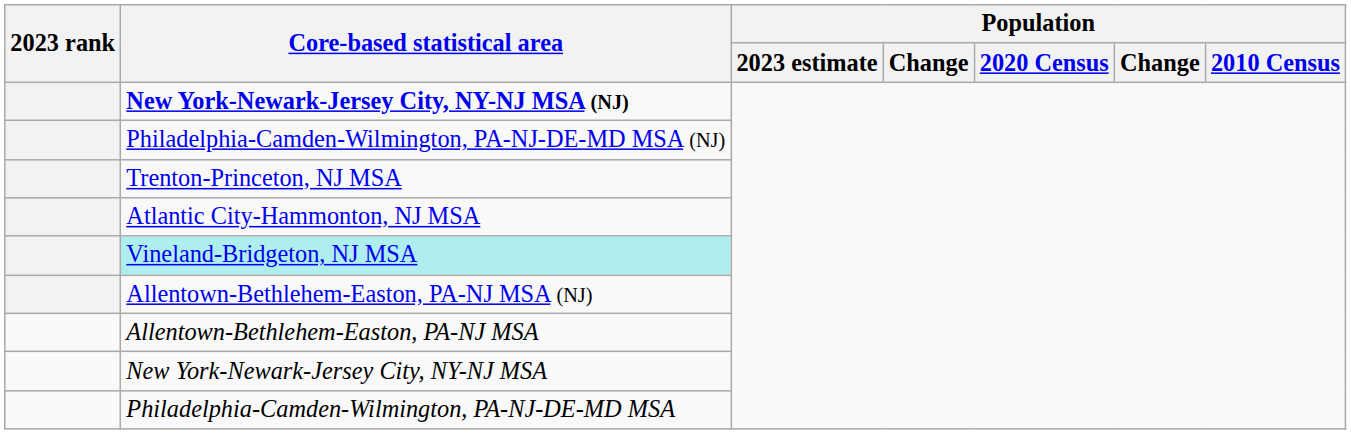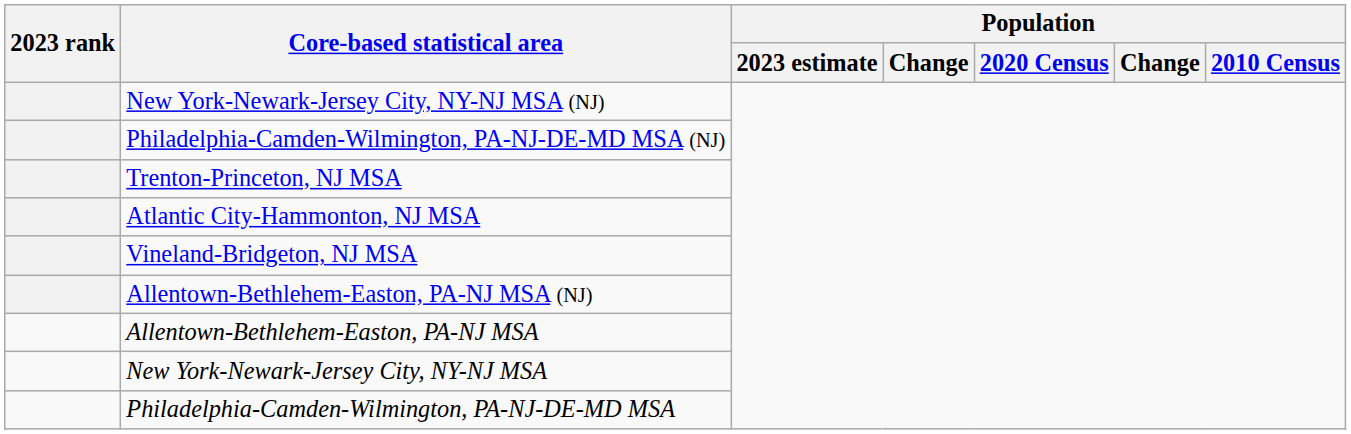New York-Newark-Jersey City, NY-NJ MSA (NJ) | Core-based statistical area: bold -> normal
Vineland-Bridgeton, NJ MSA | Core-based statistical area: paleturquoise background -> no background
